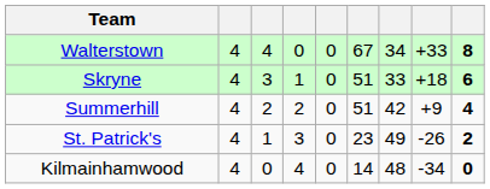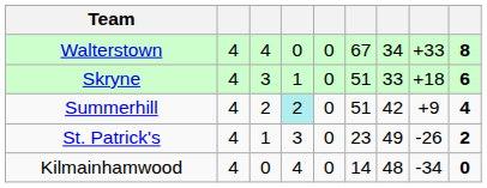Summerhill | column 4: no background -> paleturquoise background
